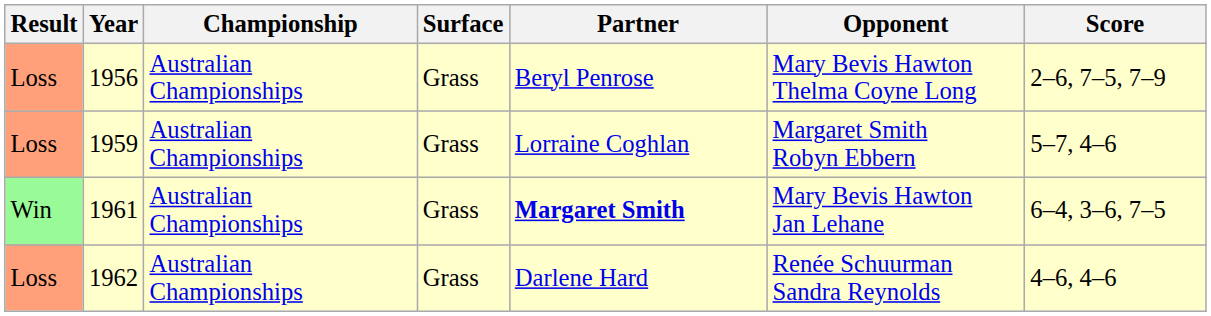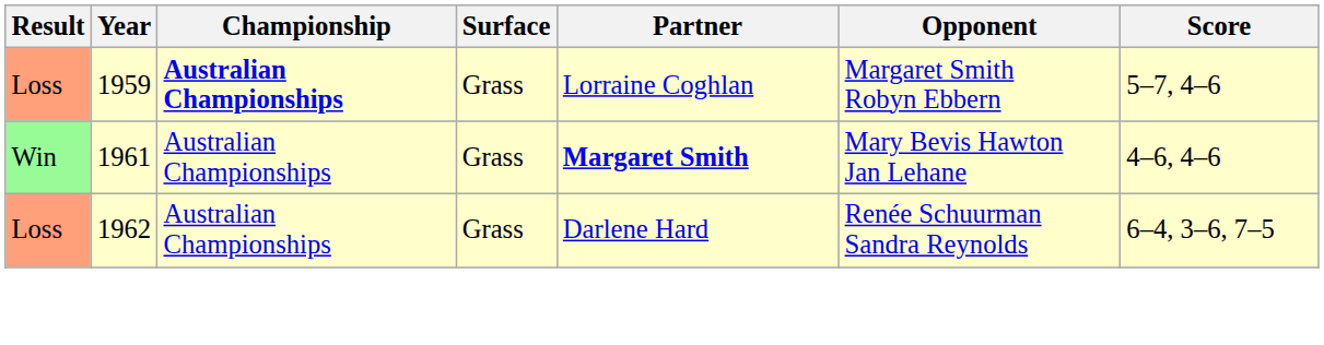- row: Loss | 1956 | Australian Championships | Grass | Beryl Penrose | Mary Bevis Hawton Thelma Coyne Long | 2–6, 7–5, 7–9
1959 | Championship: normal -> bold
1961 | Score: 6–4, 3–6, 7–5 -> 4–6, 4–6
1962 | Score: 4–6, 4–6 -> 6–4, 3–6, 7–5
